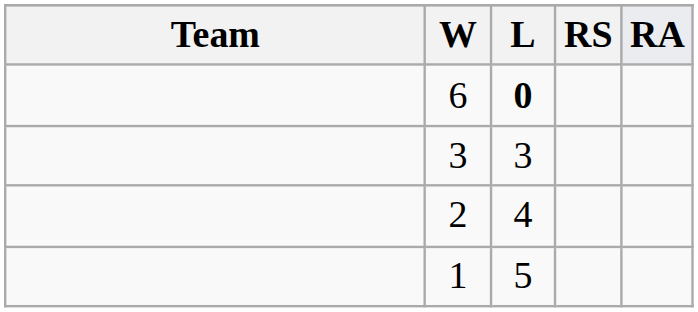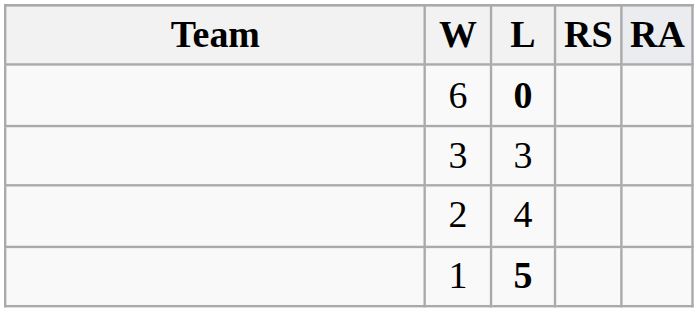1 | L: normal -> bold
